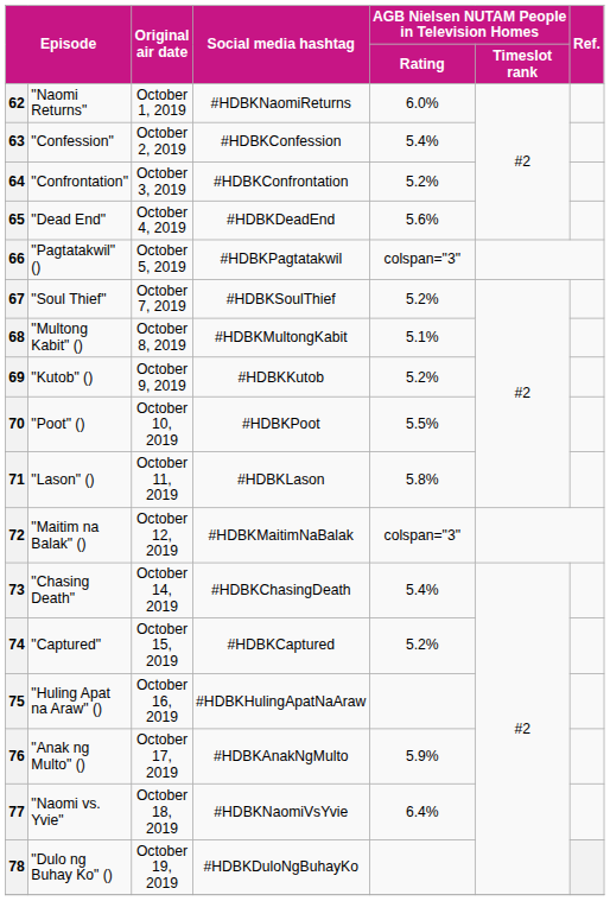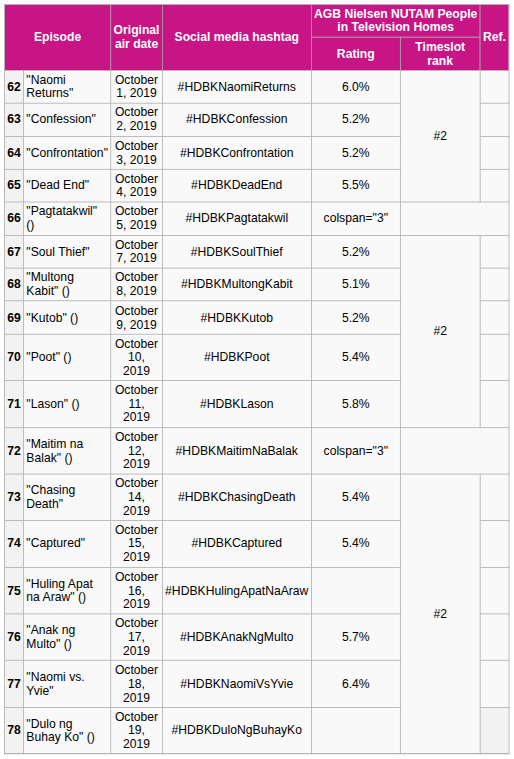63 | AGB Nielsen NUTAM People in Television Homes / Rating: 5.4% -> 5.2%
65 | AGB Nielsen NUTAM People in Television Homes / Rating: 5.6% -> 5.5%
70 | AGB Nielsen NUTAM People in Television Homes / Rating: 5.5% -> 5.4%
74 | AGB Nielsen NUTAM People in Television Homes / Rating: 5.2% -> 5.4%
76 | AGB Nielsen NUTAM People in Television Homes / Rating: 5.9% -> 5.7%
